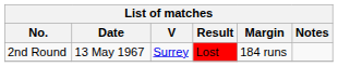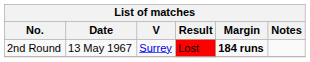2nd Round | Margin: normal -> bold
